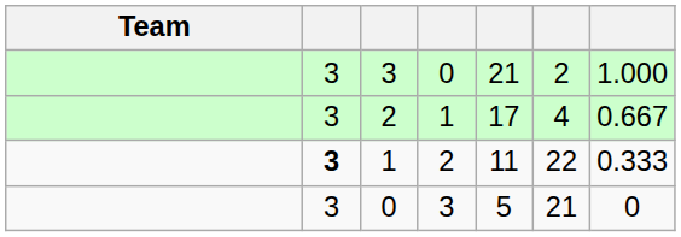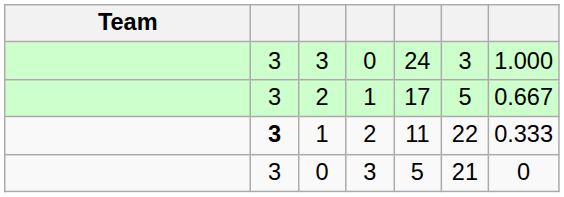row 2 | column 5: 21 -> 24
row 2 | column 6: 2 -> 3
row 3 | column 6: 4 -> 5
